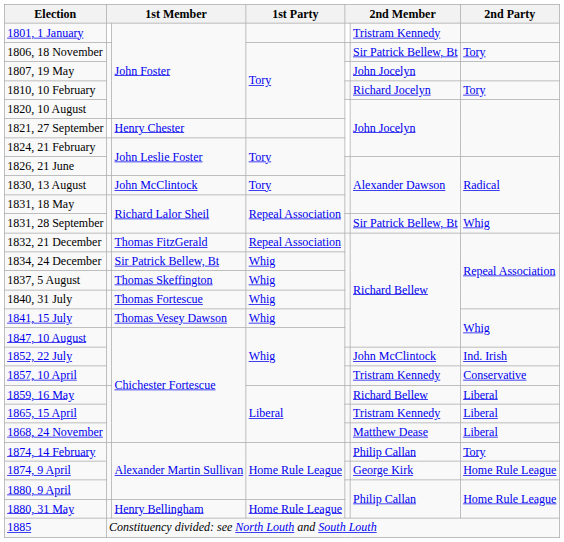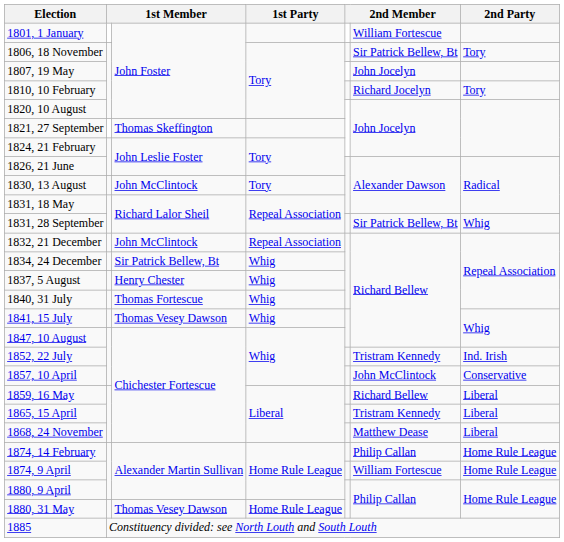1801, 1 January | column 6: Tristram Kennedy -> William Fortescue
1821, 27 September | column 3: Henry Chester -> Thomas Skeffington
1832, 21 December | column 3: Thomas FitzGerald -> John McClintock
1837, 5 August | column 3: Thomas Skeffington -> Henry Chester
1852, 22 July | column 6: John McClintock -> Tristram Kennedy
1857, 10 April | column 6: Tristram Kennedy -> John McClintock
1874, 14 February | 2nd Party: Tory -> Home Rule League
1874, 9 April | column 6: George Kirk -> William Fortescue
1880, 31 May | column 3: Henry Bellingham -> Thomas Vesey Dawson
